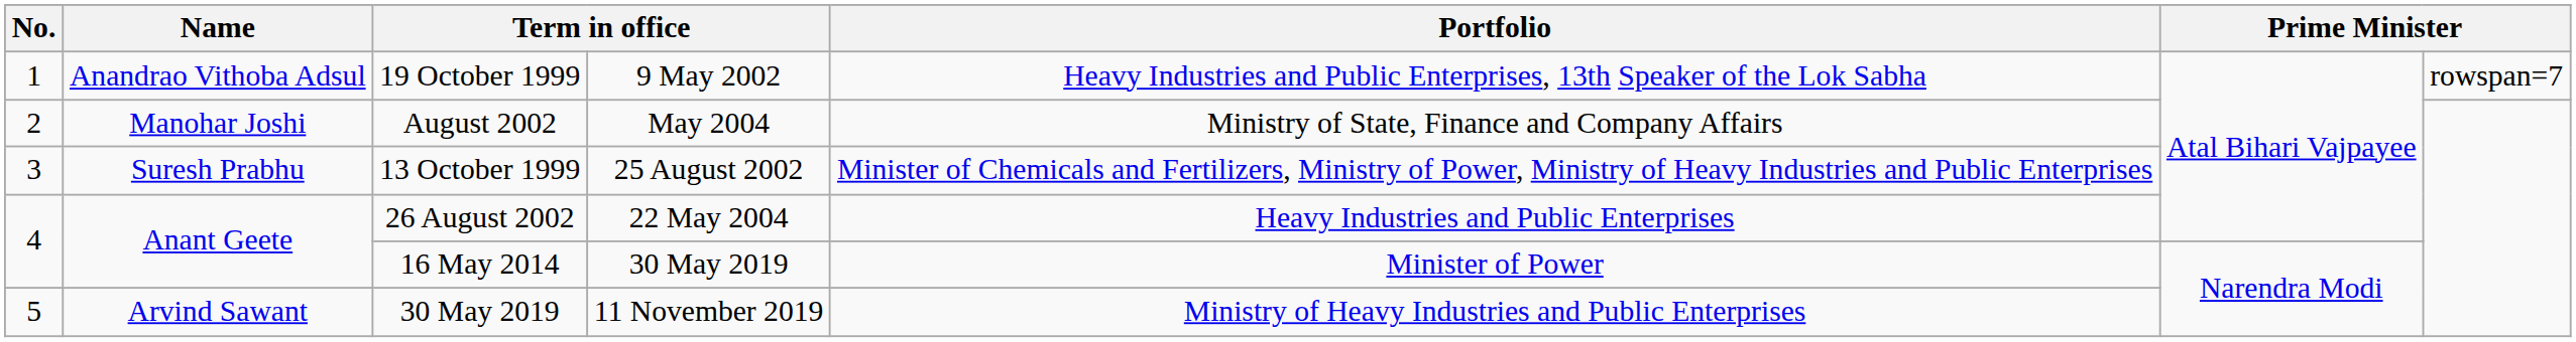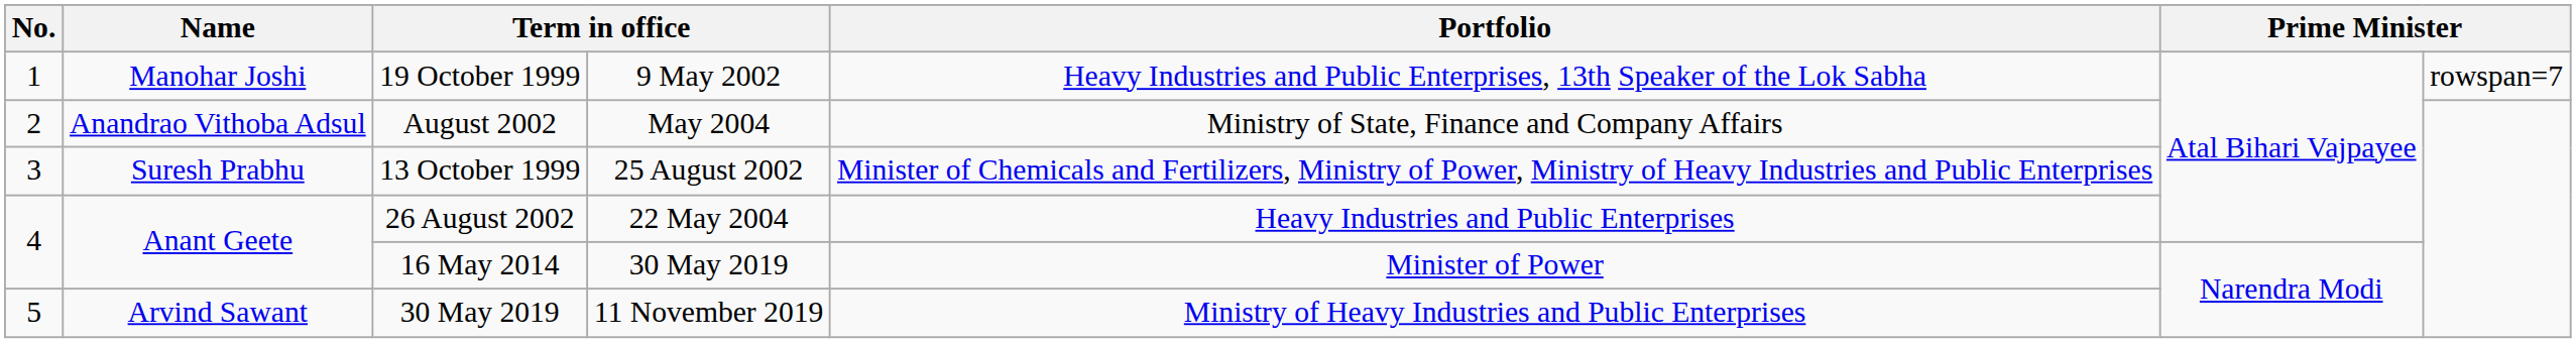19 October 1999 | Name: Anandrao Vithoba Adsul -> Manohar Joshi
August 2002 | Name: Manohar Joshi -> Anandrao Vithoba Adsul
